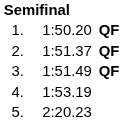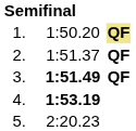1. | column 3: no background -> khaki background
3. | column 2: normal -> bold
4. | column 2: normal -> bold
